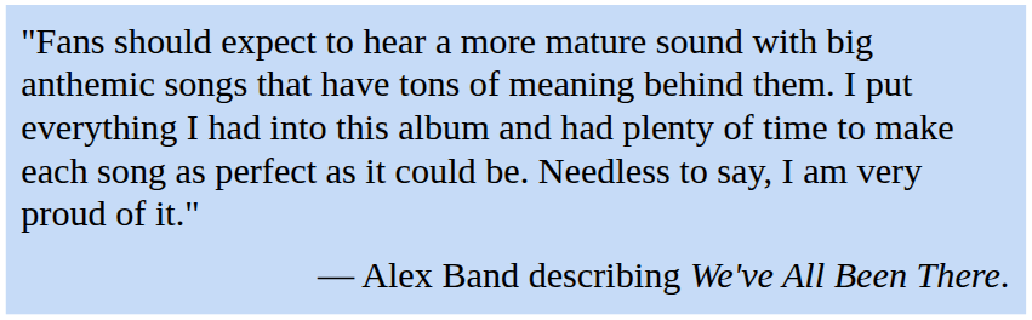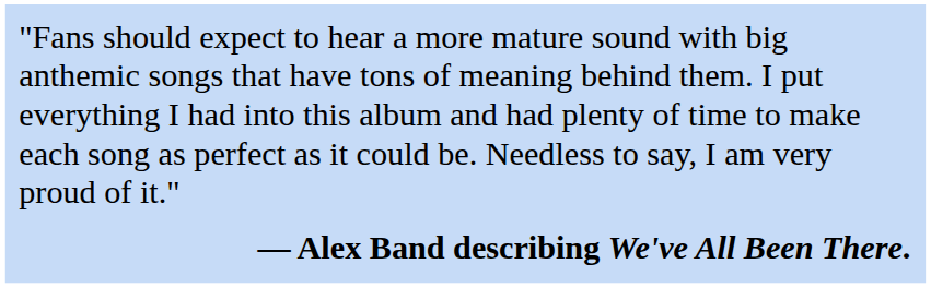row 2 | column 1: normal -> bold
